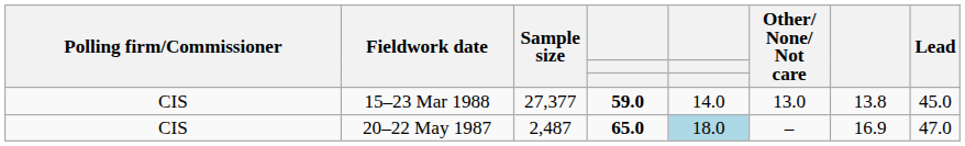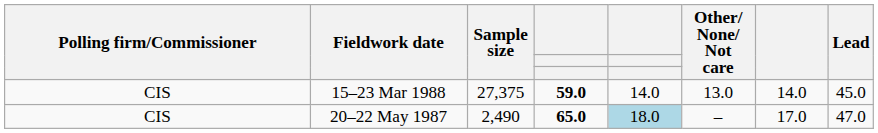15–23 Mar 1988 | Sample size: 27,377 -> 27,375
15–23 Mar 1988 | column 7: 13.8 -> 14.0
20–22 May 1987 | Sample size: 2,487 -> 2,490
20–22 May 1987 | column 7: 16.9 -> 17.0
